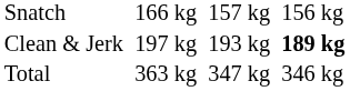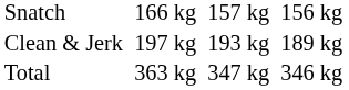Clean & Jerk | column 4: bold -> normal
